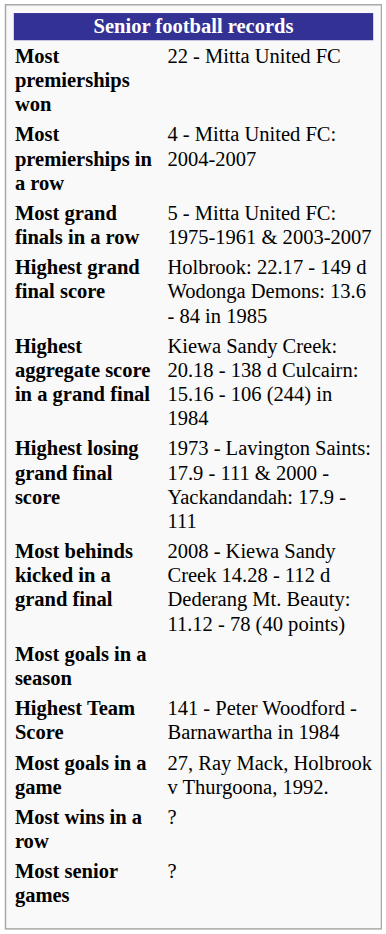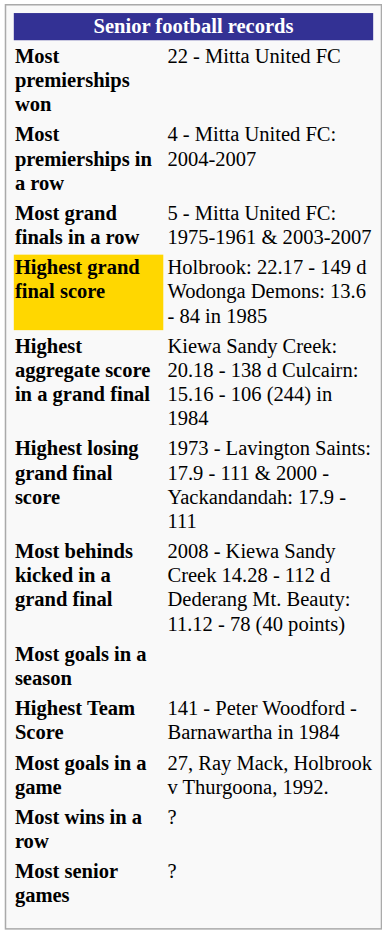row 5 | column 1: no background -> gold background
